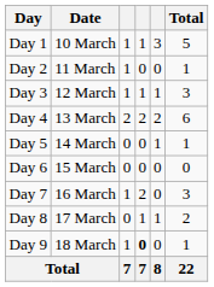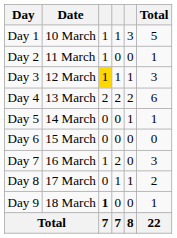Day 3 | column 3: no background -> gold background
Day 9 | column 3: normal -> bold
Day 9 | column 4: bold -> normal
